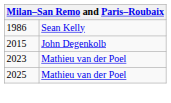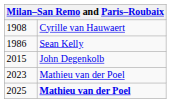+ row: 1908 | Cyrille van Hauwaert
2025 | column 2: normal -> bold
